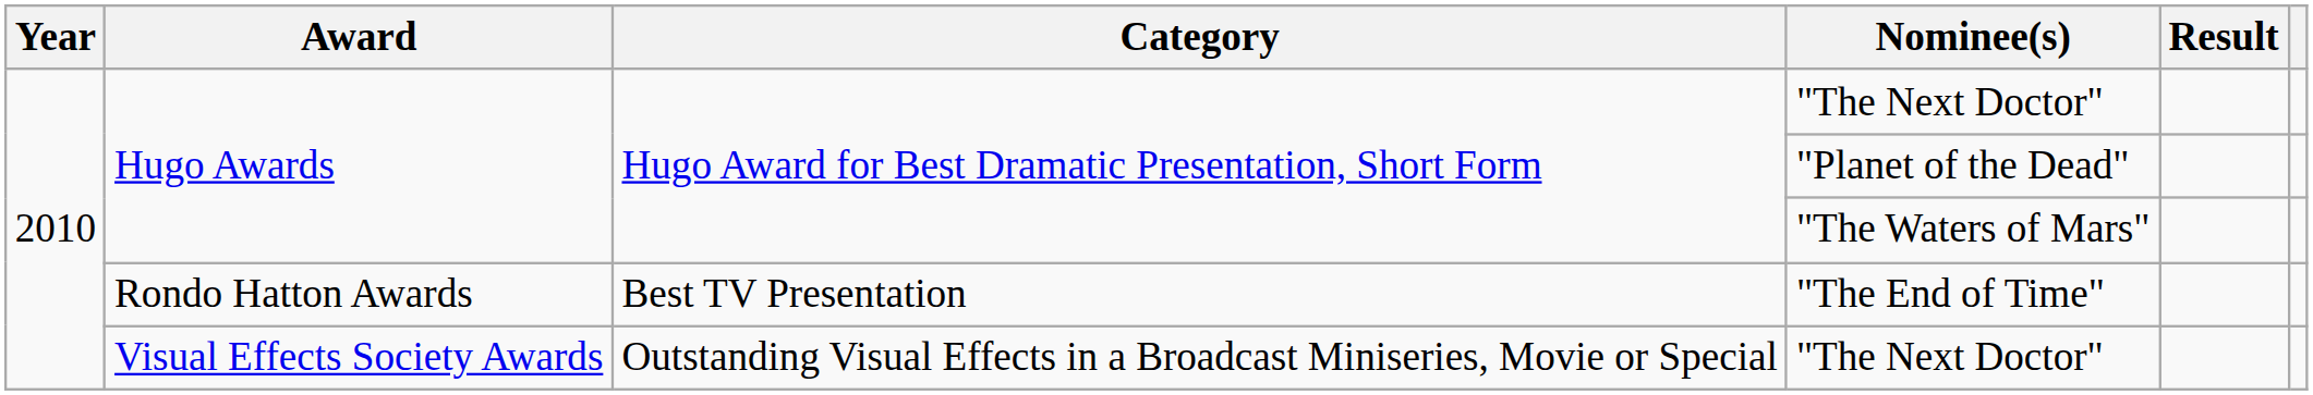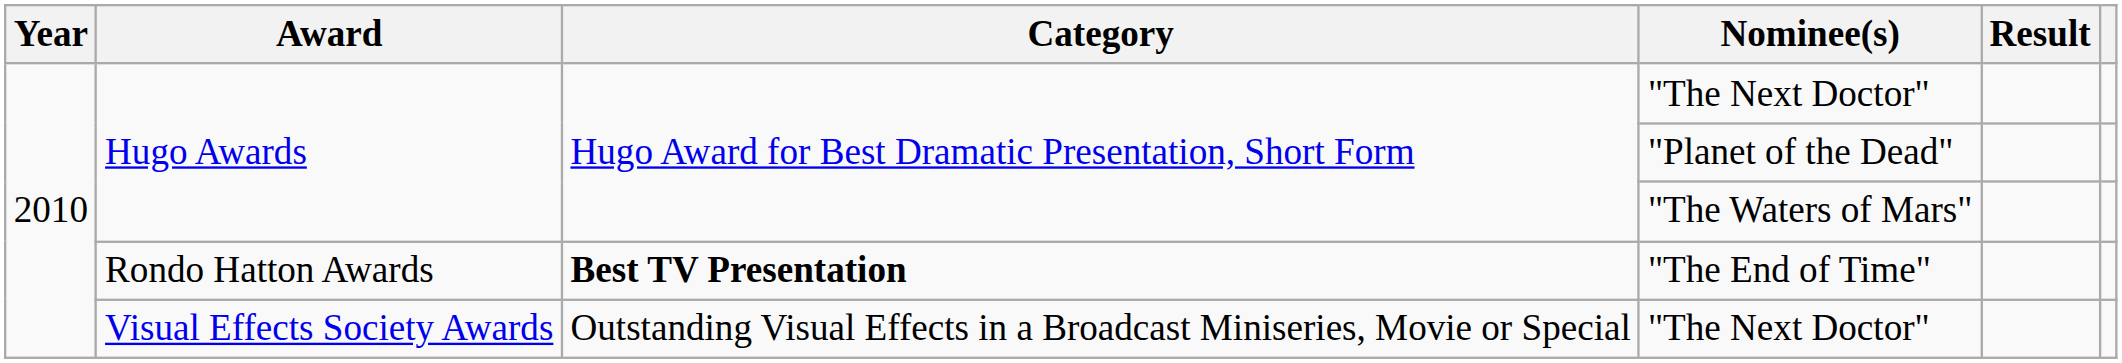"The End of Time" | Category: normal -> bold
